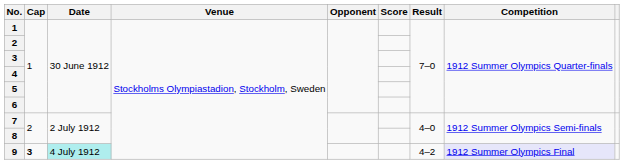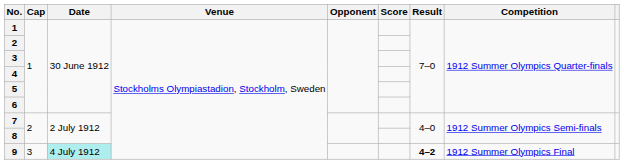9 | Cap: bold -> normal
9 | Result: normal -> bold
9 | Competition: lavender background -> no background
